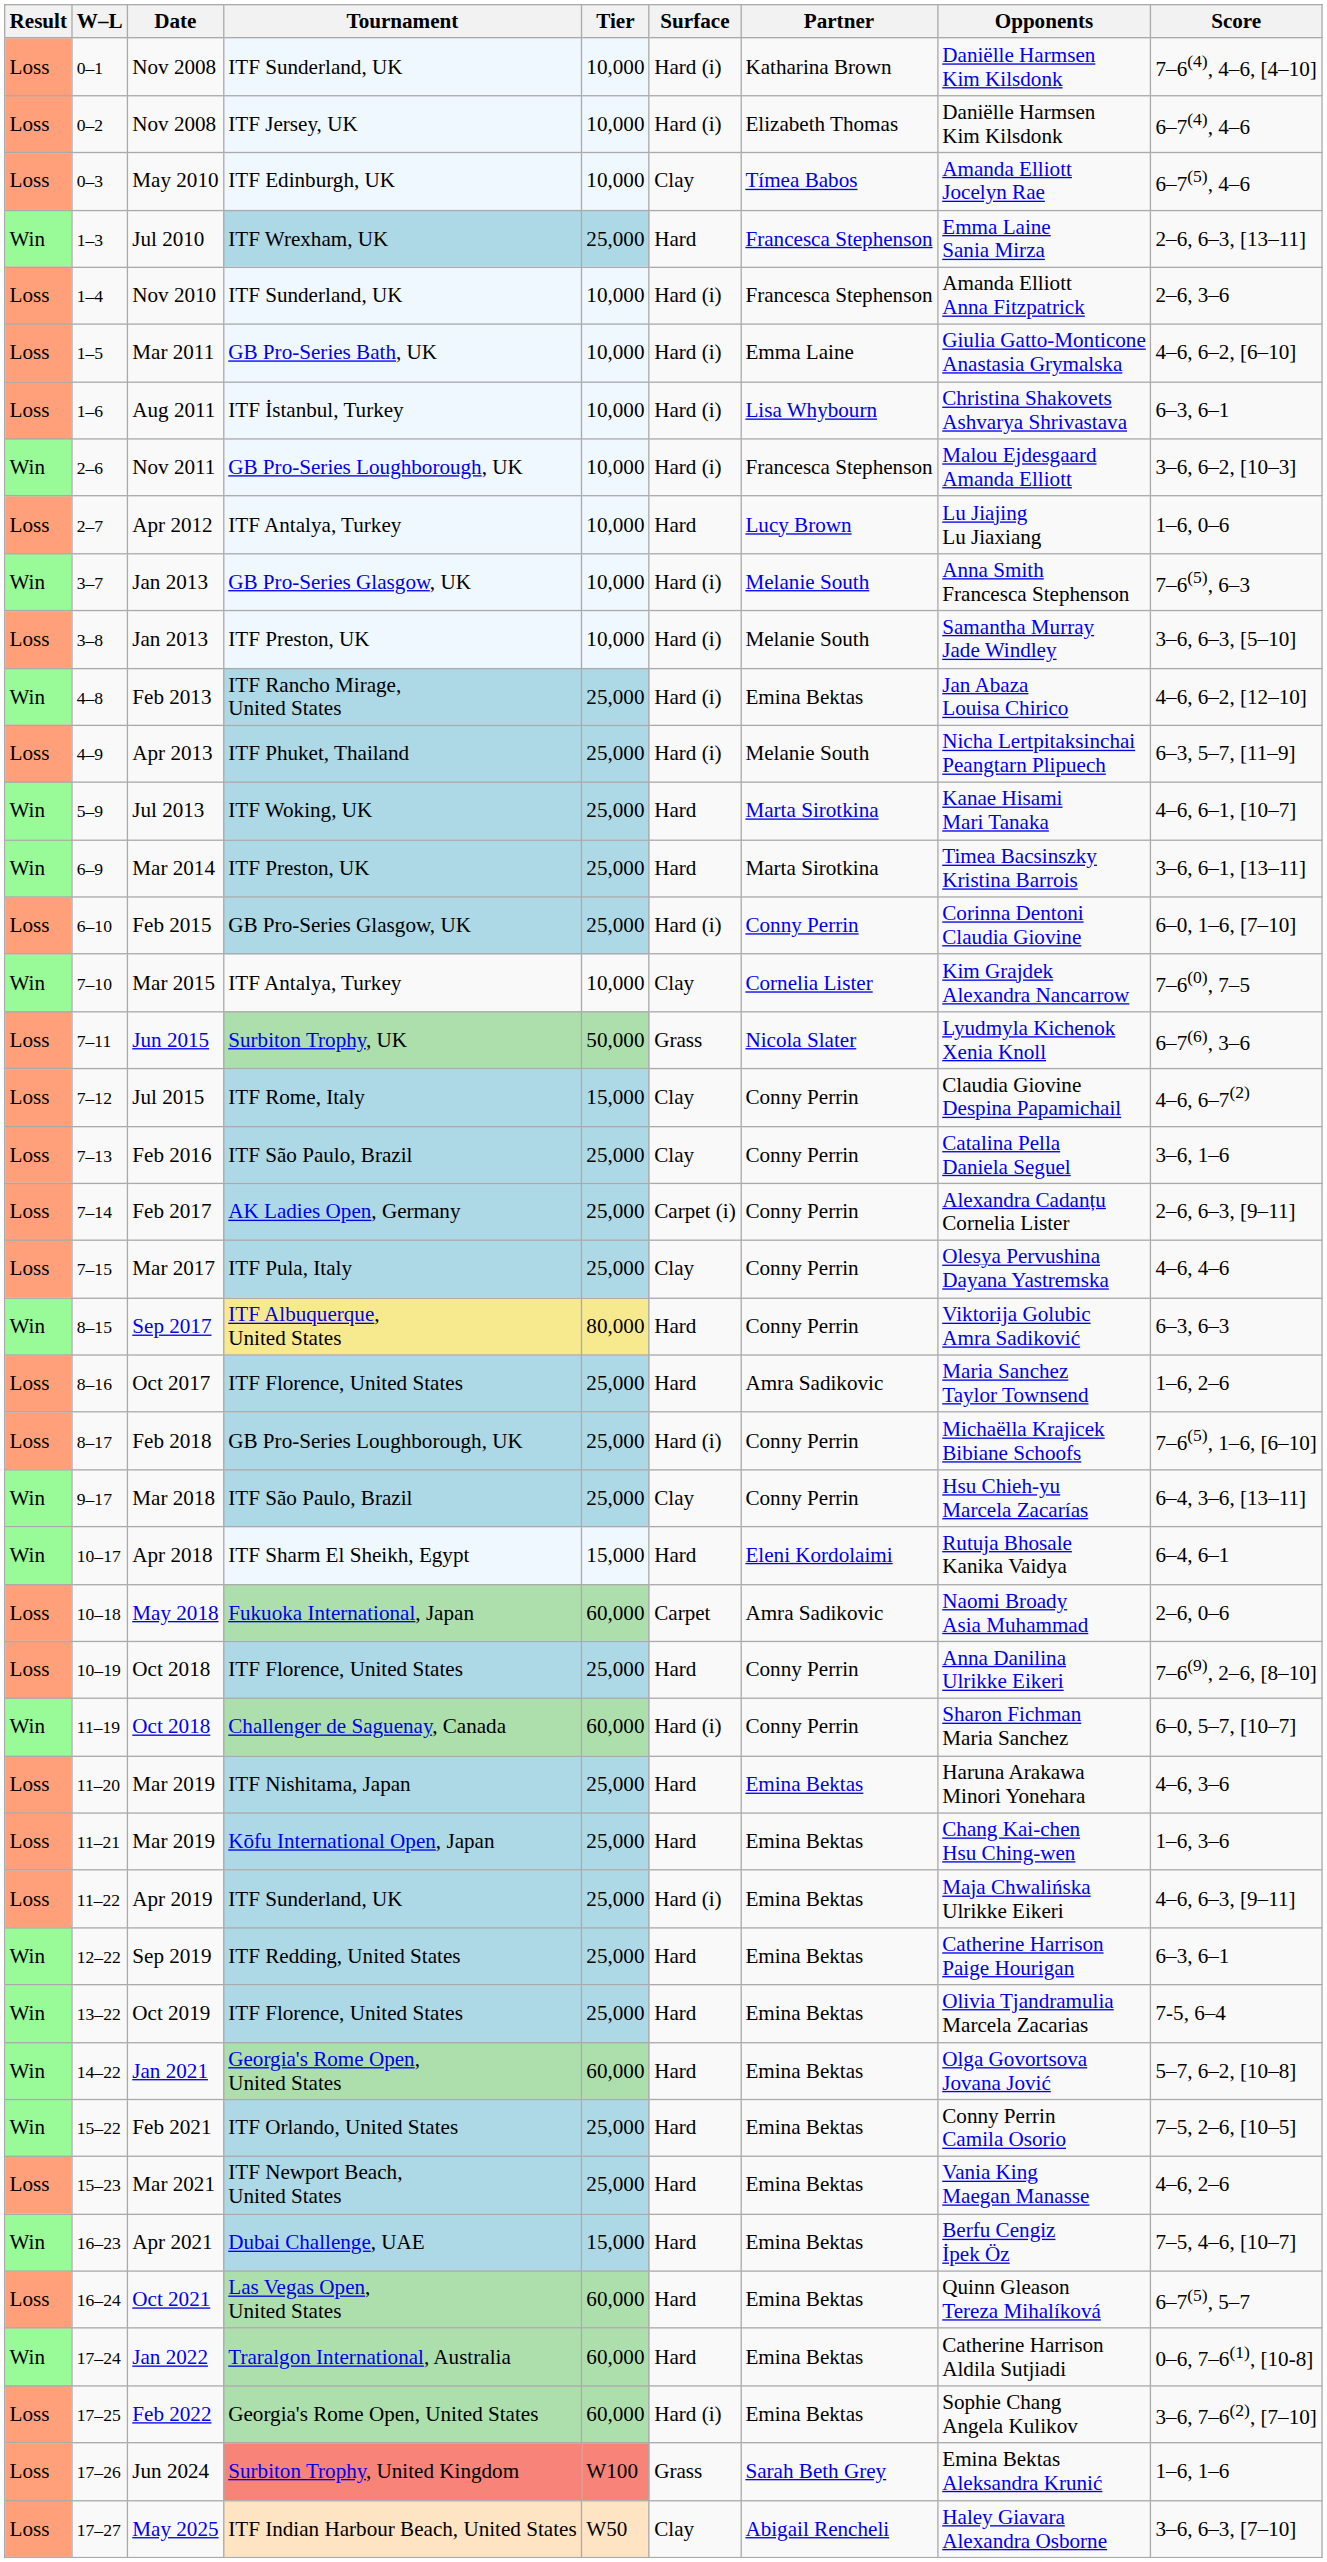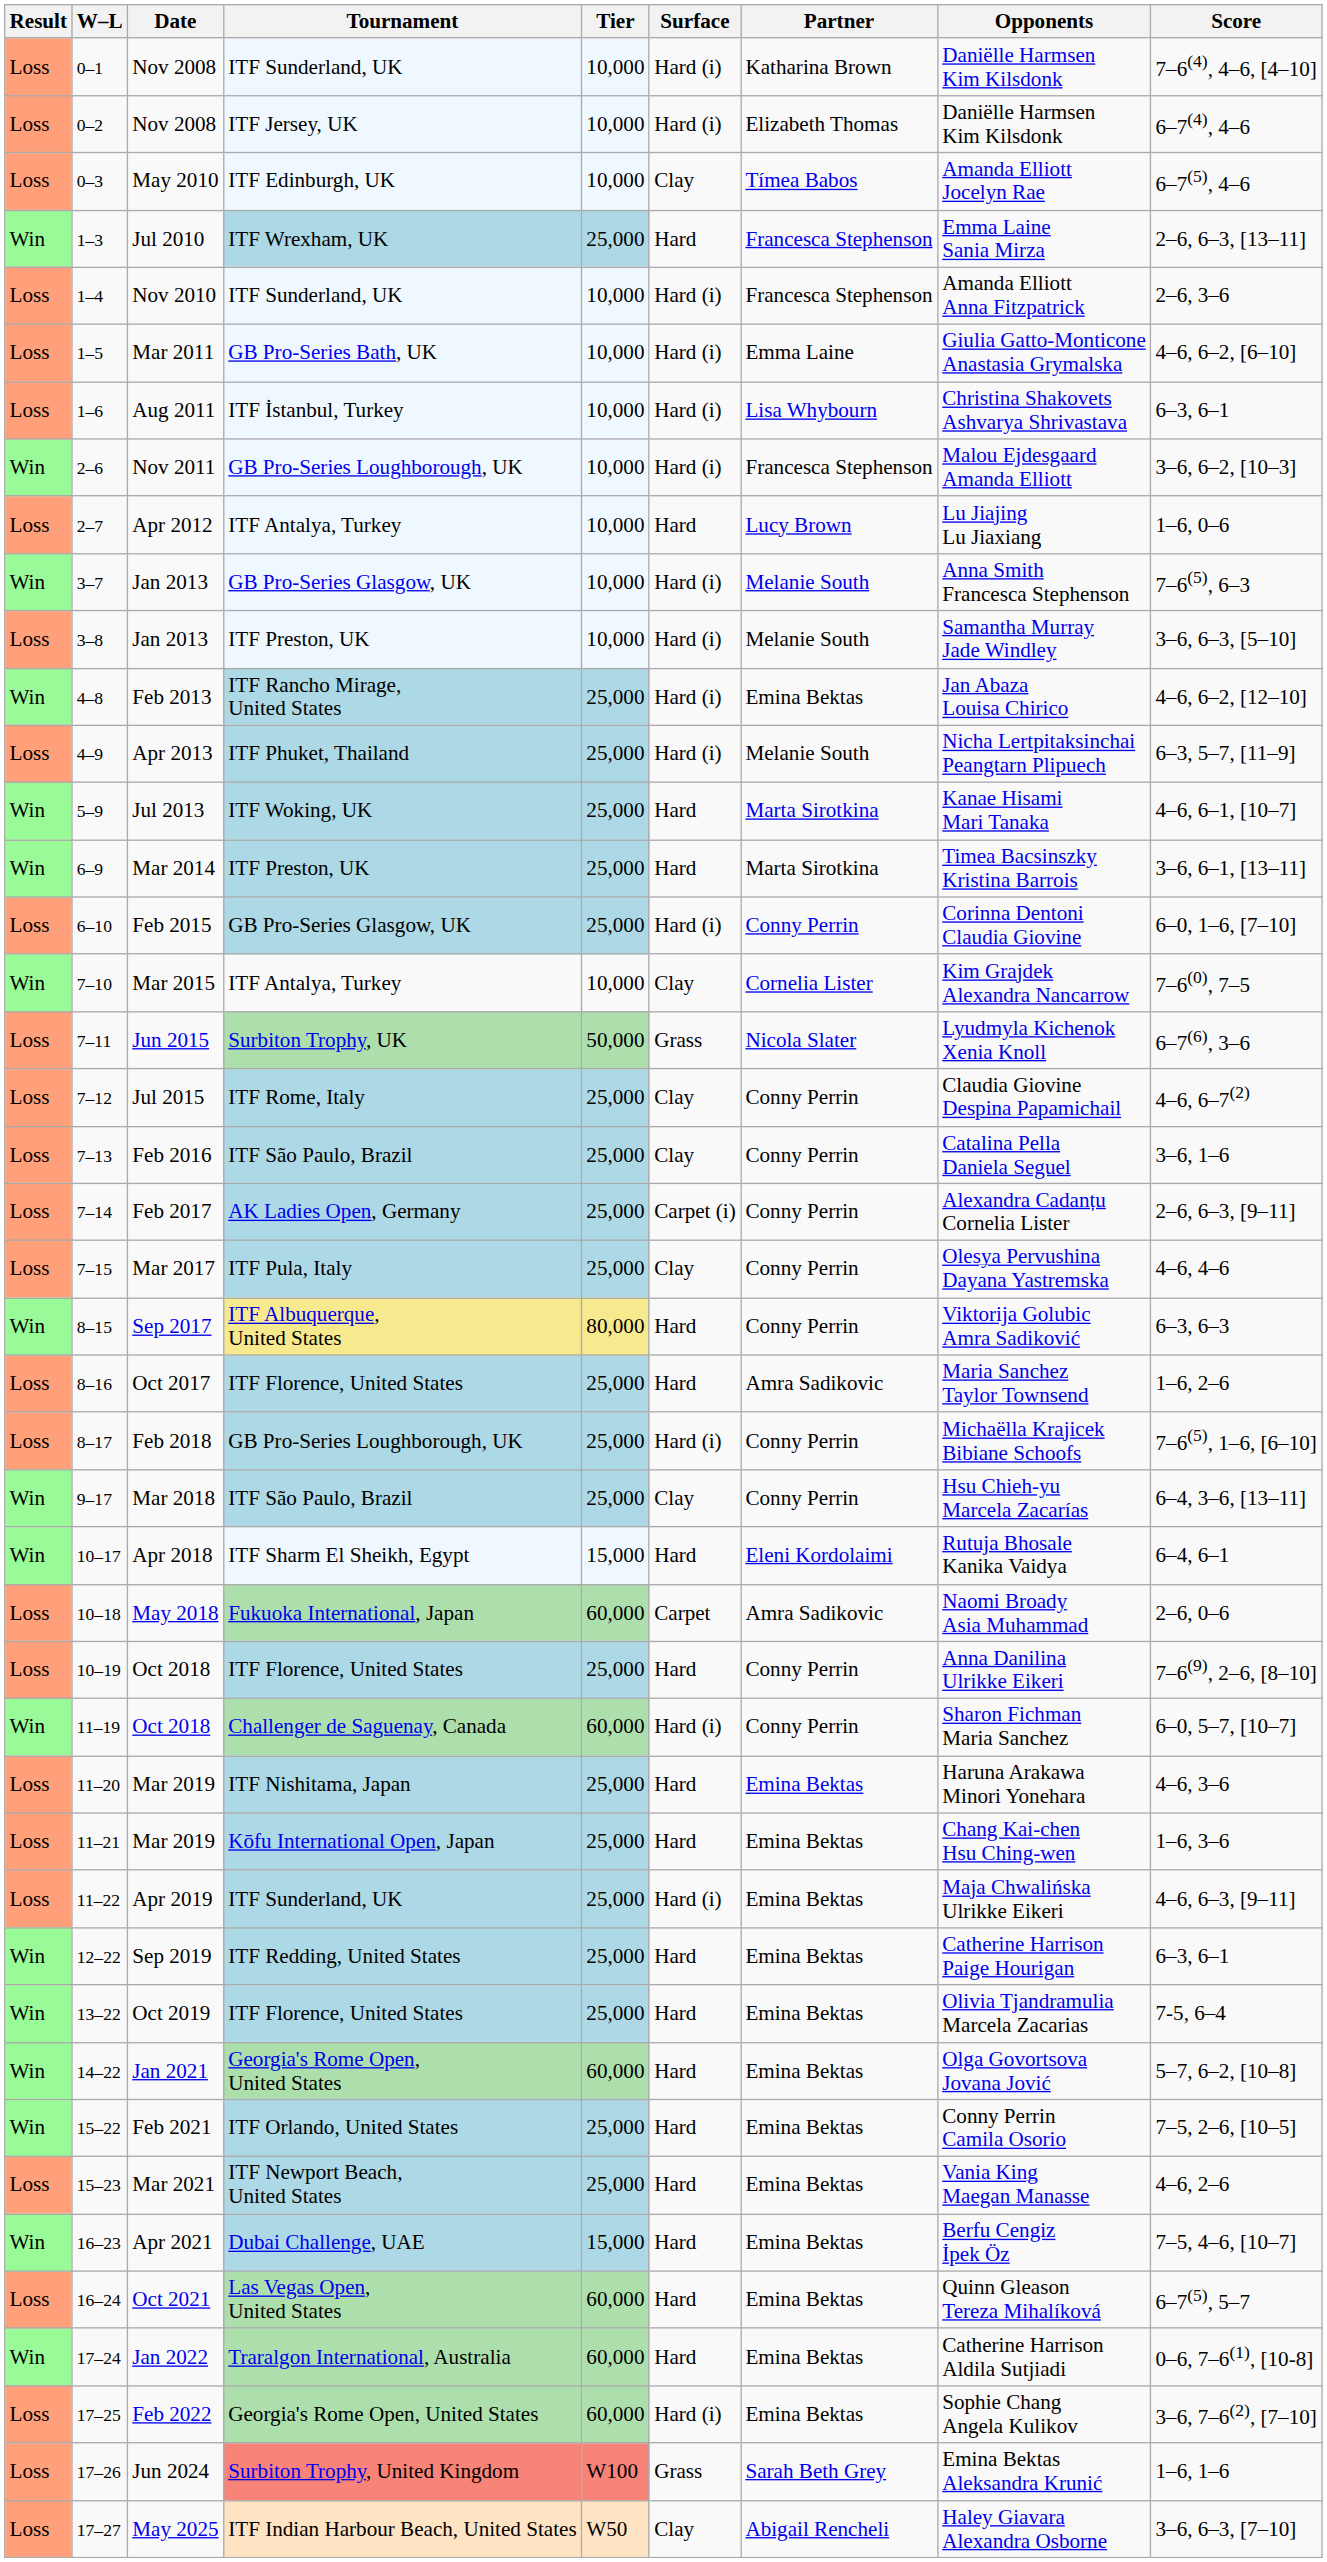Jul 2015 | Tier: 15,000 -> 25,000
